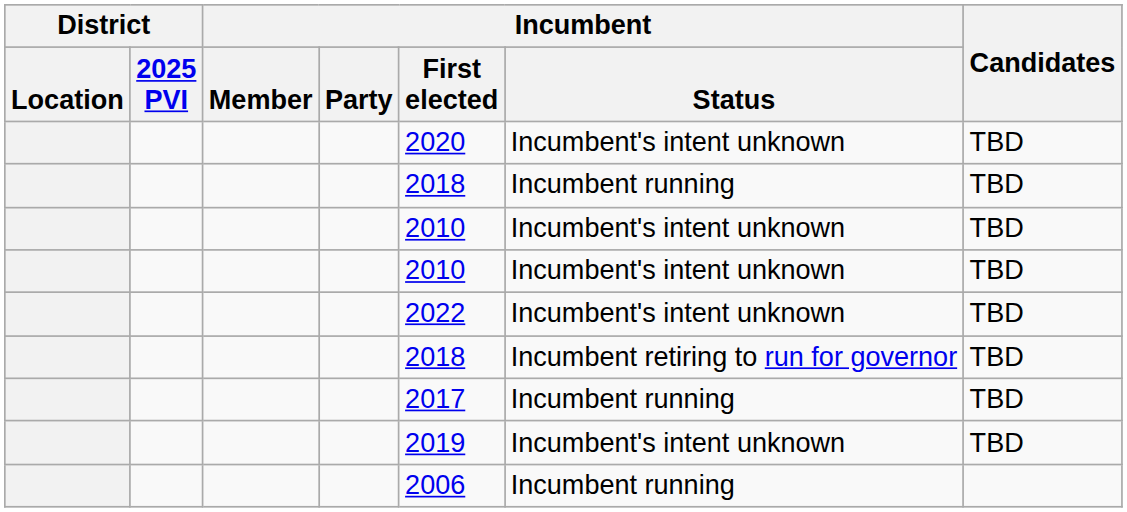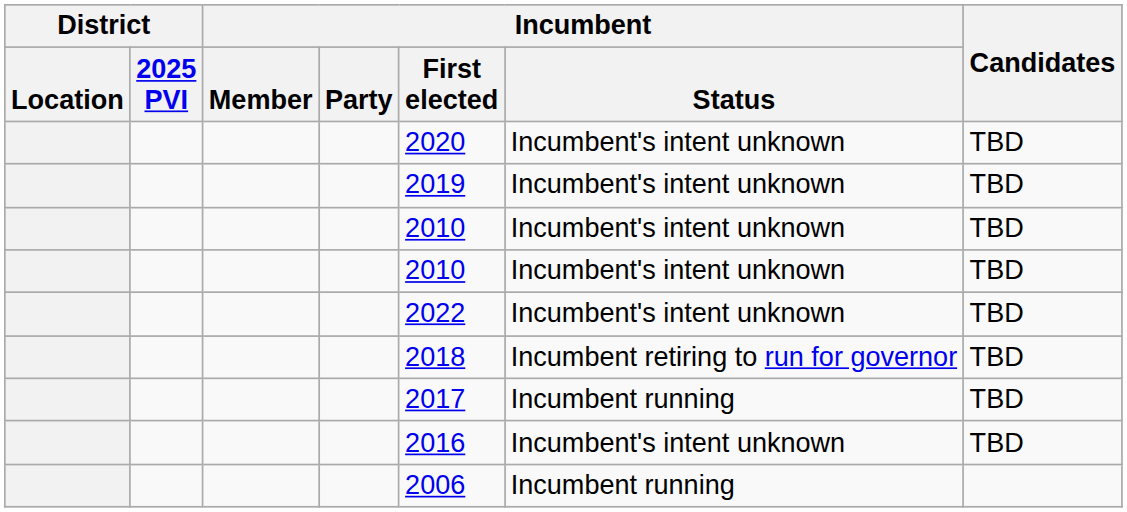row 4 | Incumbent / First elected: 2018 -> 2019
row 4 | Incumbent / Status: Incumbent running -> Incumbent's intent unknown
row 10 | Incumbent / First elected: 2019 -> 2016
